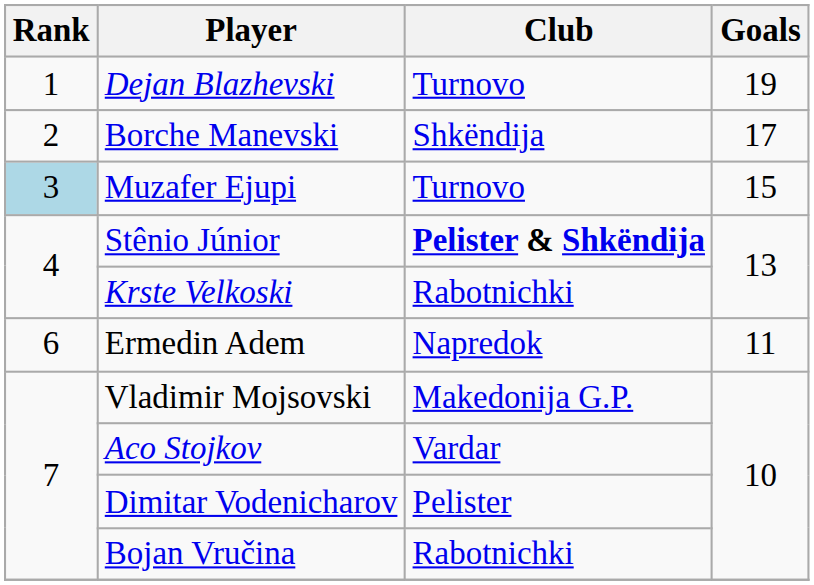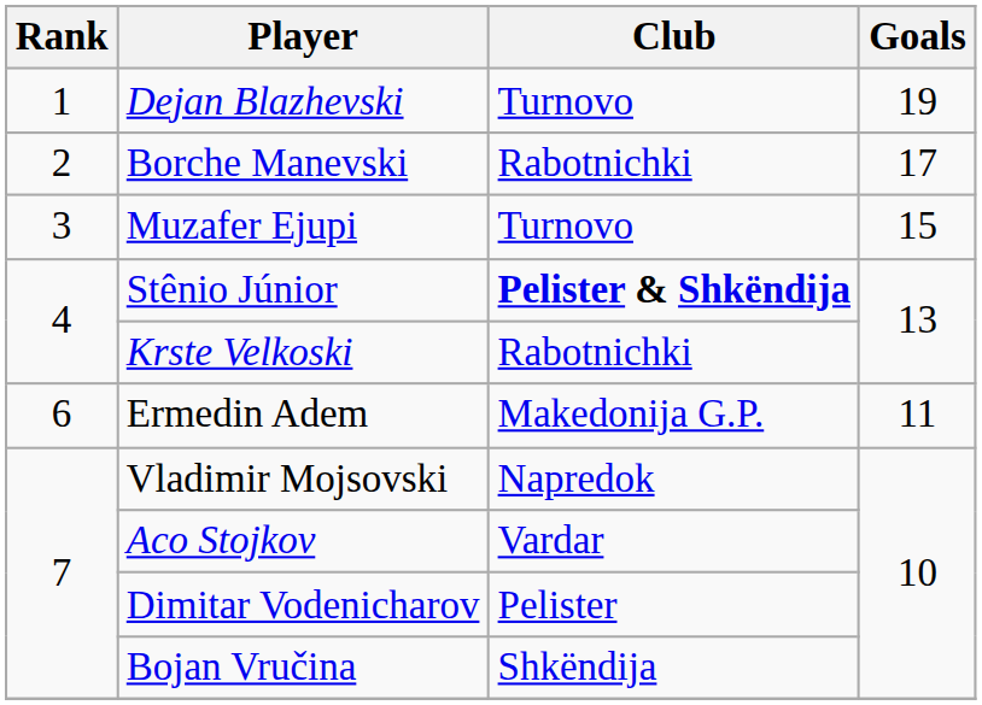Borche Manevski | Club: Shkëndija -> Rabotnichki
Muzafer Ejupi | Rank: lightblue background -> no background
Ermedin Adem | Club: Napredok -> Makedonija G.P.
Vladimir Mojsovski | Club: Makedonija G.P. -> Napredok
Bojan Vručina | Club: Rabotnichki -> Shkëndija
